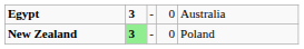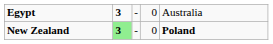New Zealand | column 5: normal -> bold
